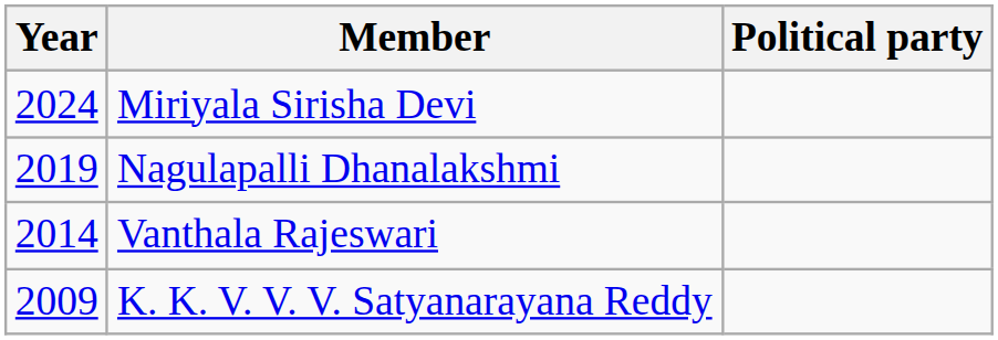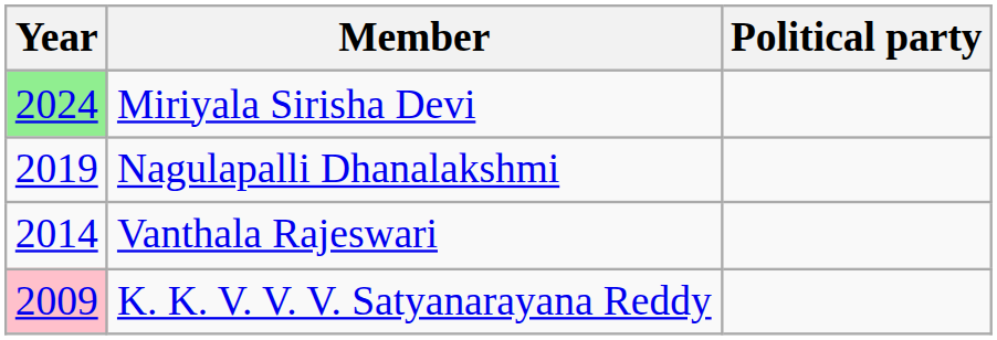Miriyala Sirisha Devi | Year: no background -> lightgreen background
K. K. V. V. V. Satyanarayana Reddy | Year: no background -> pink background
